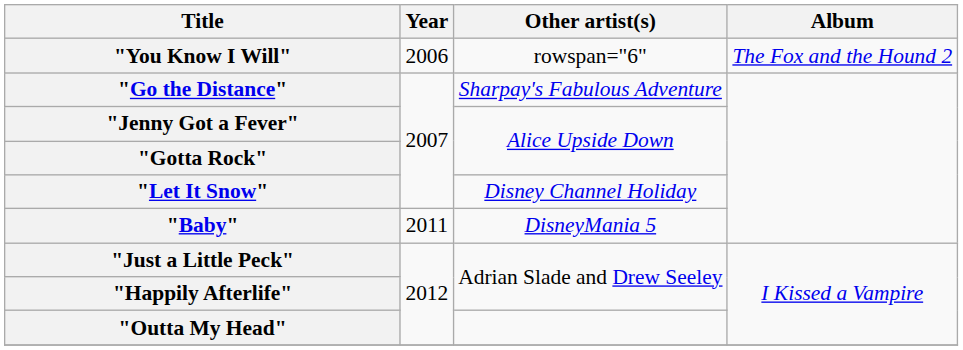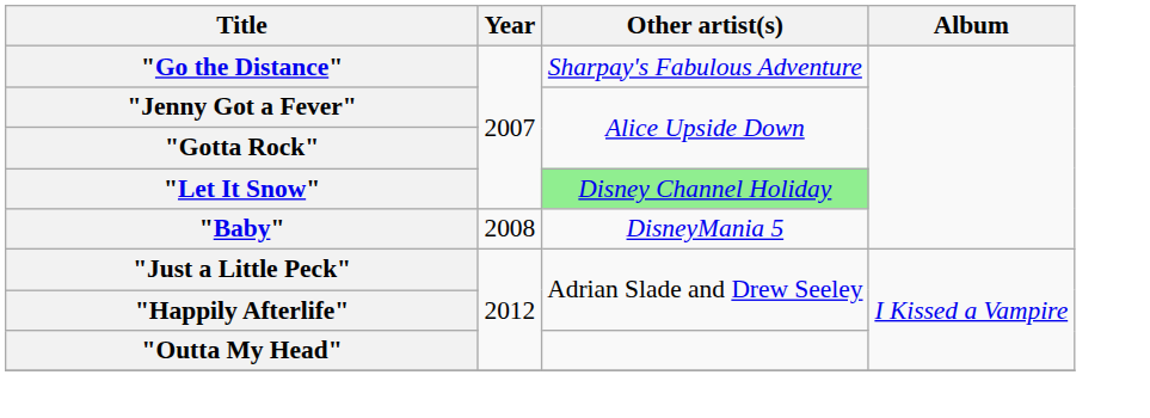- row: "You Know I Will" | 2006 | rowspan="6" | The Fox and the Hound 2
"Let It Snow" | Other artist(s): no background -> lightgreen background
"Baby" | Year: 2011 -> 2008
